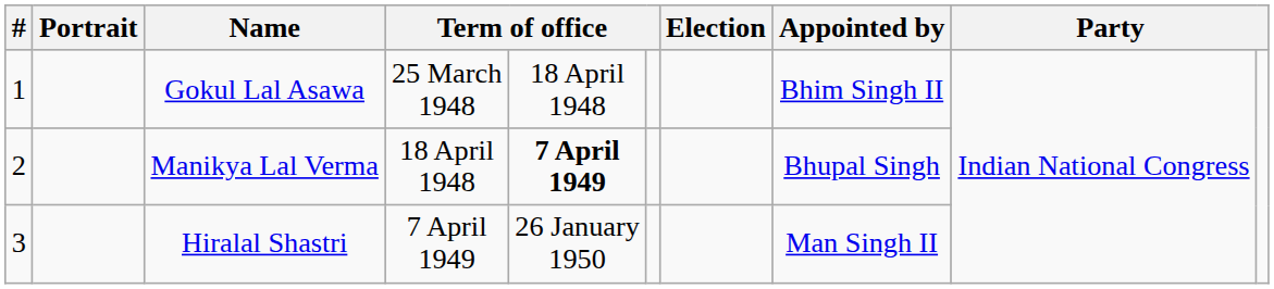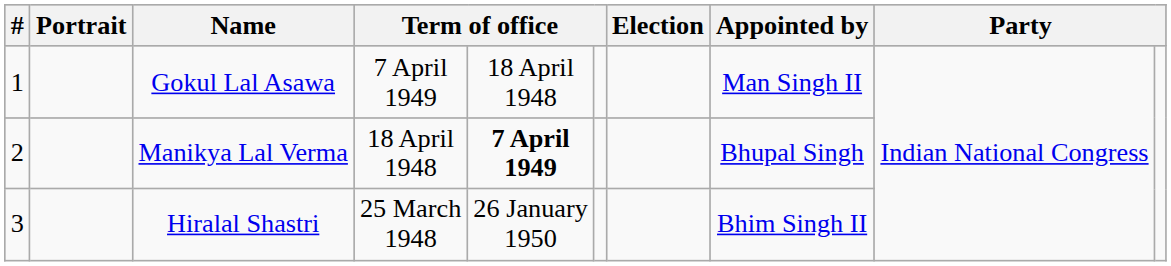Gokul Lal Asawa | column 4: 25 March 1948 -> 7 April 1949
Gokul Lal Asawa | Appointed by: Bhim Singh II -> Man Singh II
Hiralal Shastri | column 4: 7 April 1949 -> 25 March 1948
Hiralal Shastri | Appointed by: Man Singh II -> Bhim Singh II
